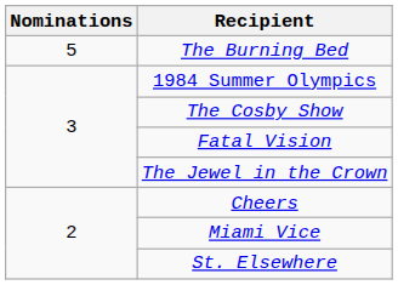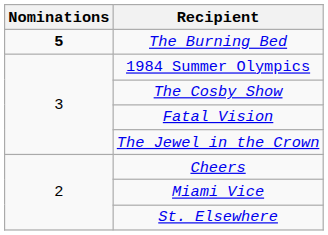The Burning Bed | Nominations: normal -> bold
